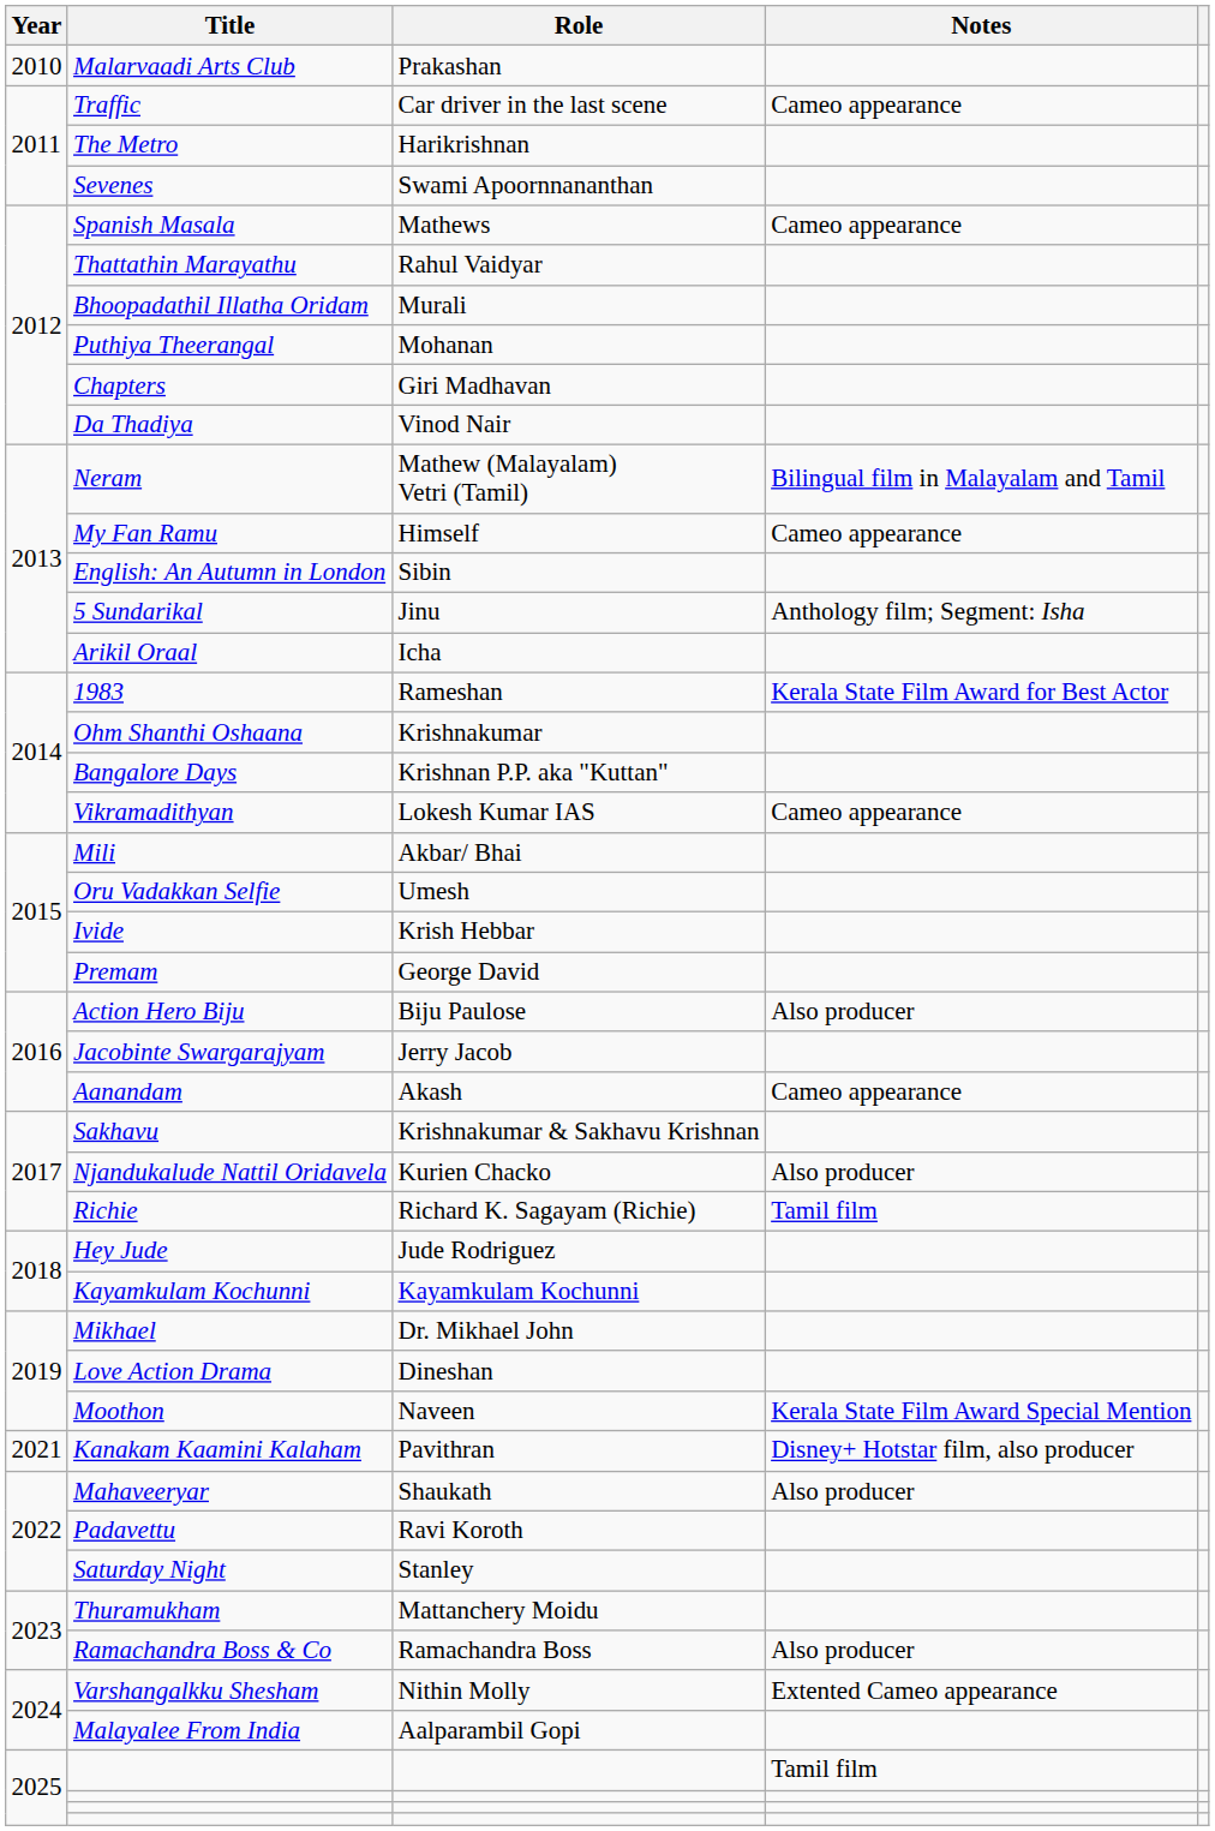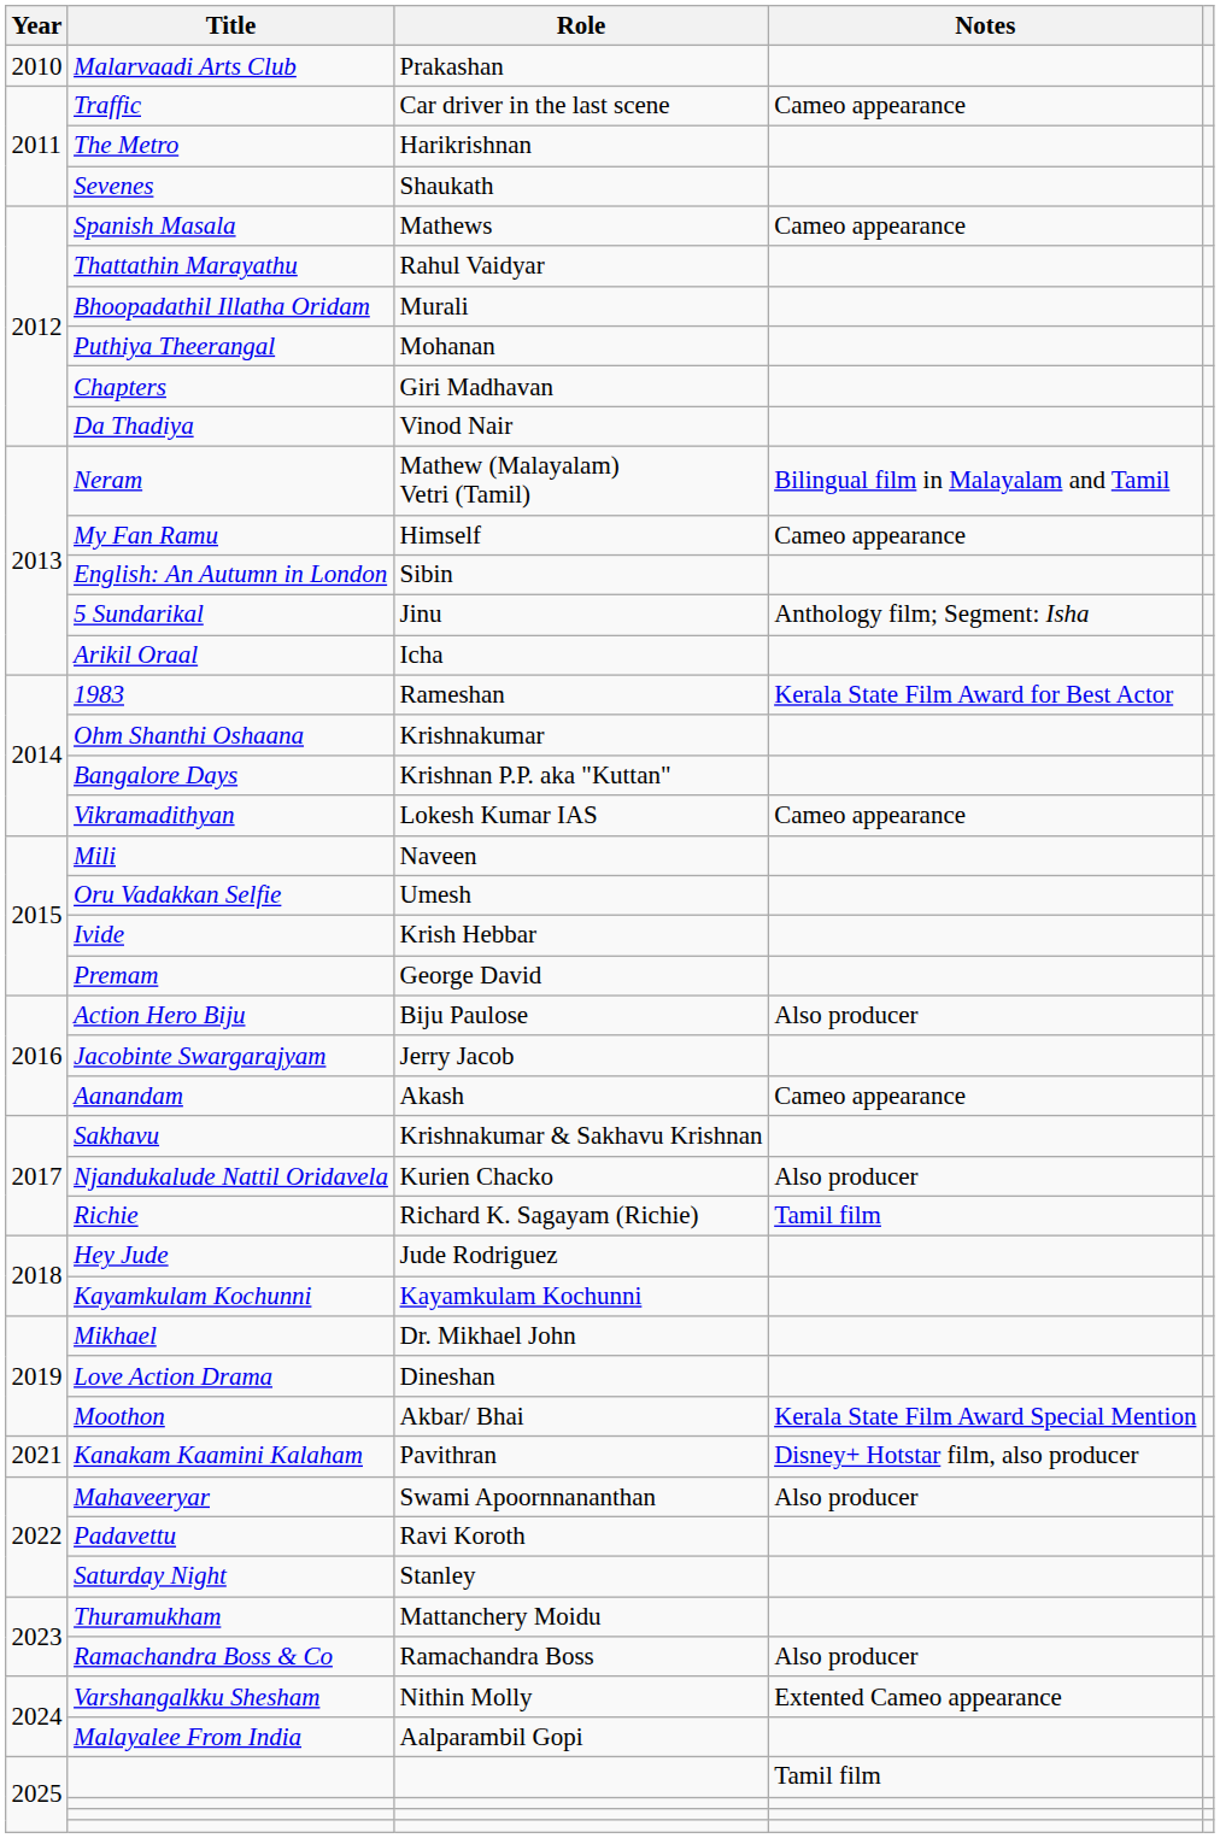Sevenes | Role: Swami Apoornnananthan -> Shaukath
Mili | Role: Akbar/ Bhai -> Naveen
Moothon | Role: Naveen -> Akbar/ Bhai
Mahaveeryar | Role: Shaukath -> Swami Apoornnananthan
